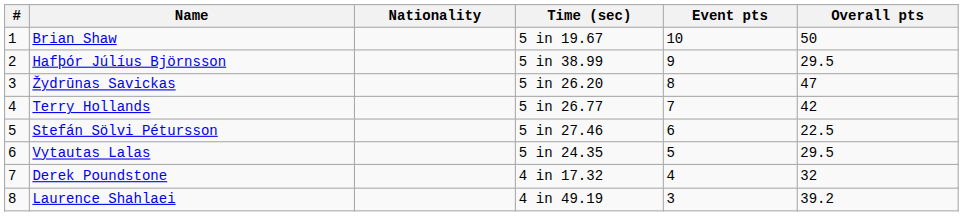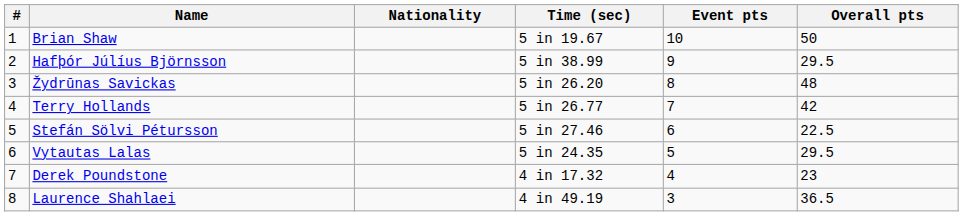Žydrūnas Savickas | Overall pts: 47 -> 48
Derek Poundstone | Overall pts: 32 -> 23
Laurence Shahlaei | Overall pts: 39.2 -> 36.5
